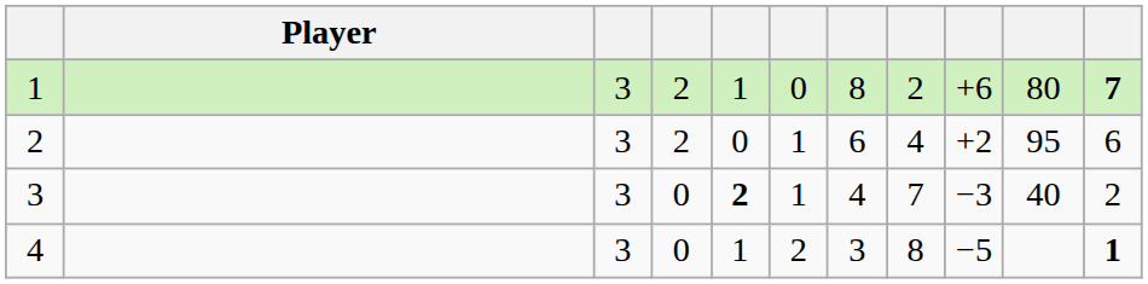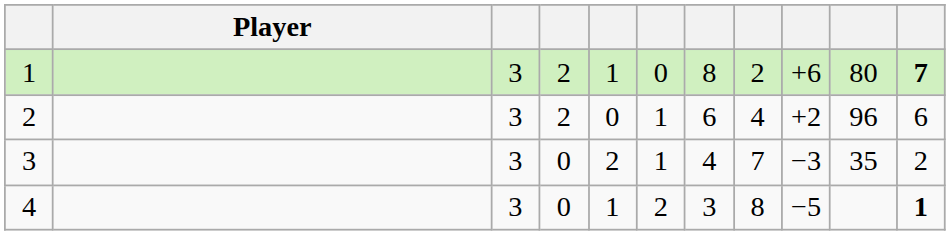row 3 | column 10: 95 -> 96
row 4 | column 5: bold -> normal
row 4 | column 10: 40 -> 35
